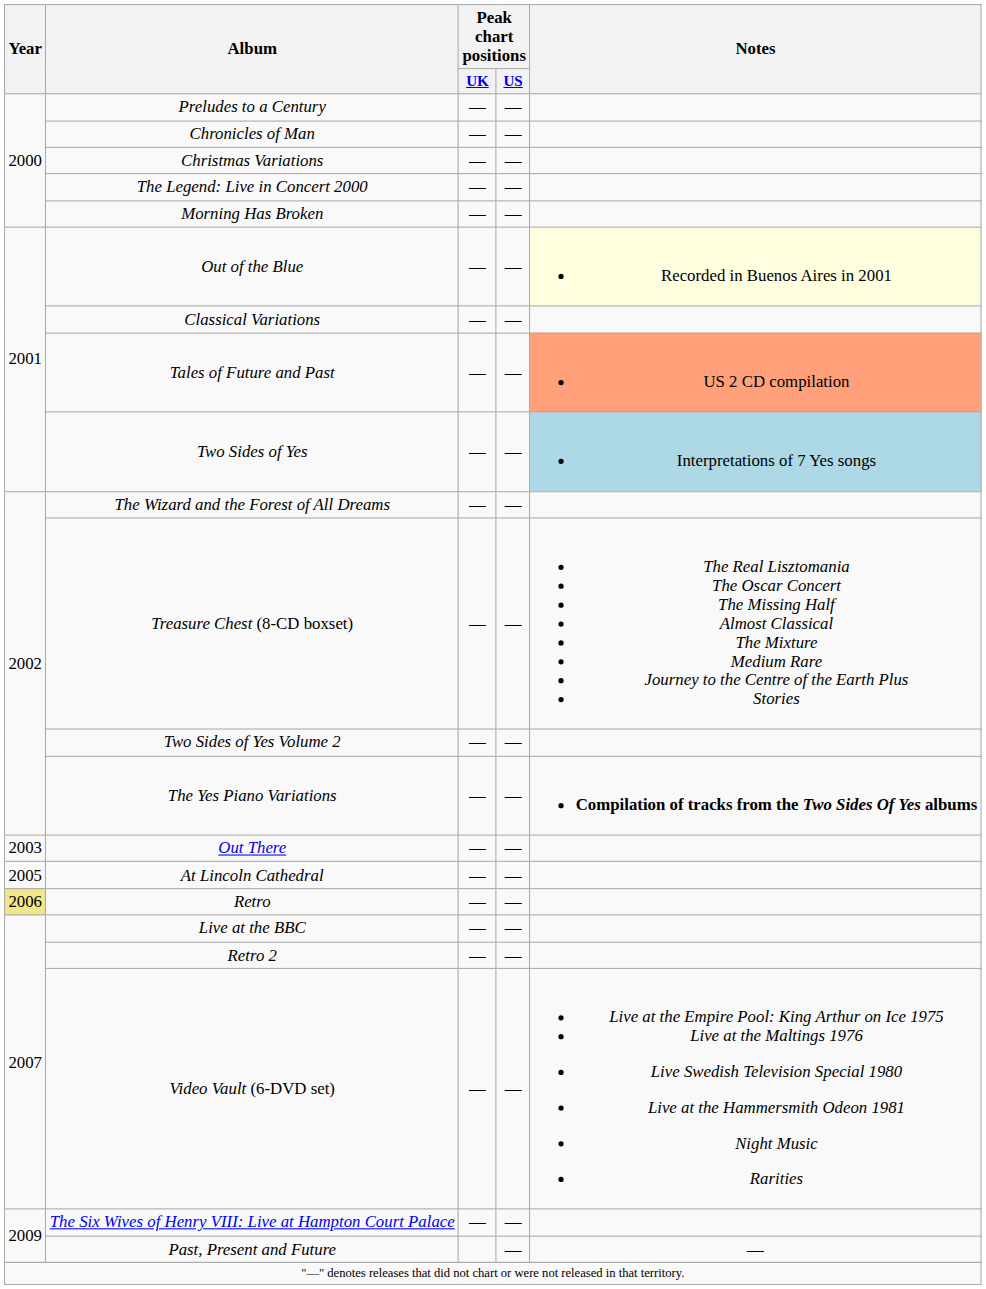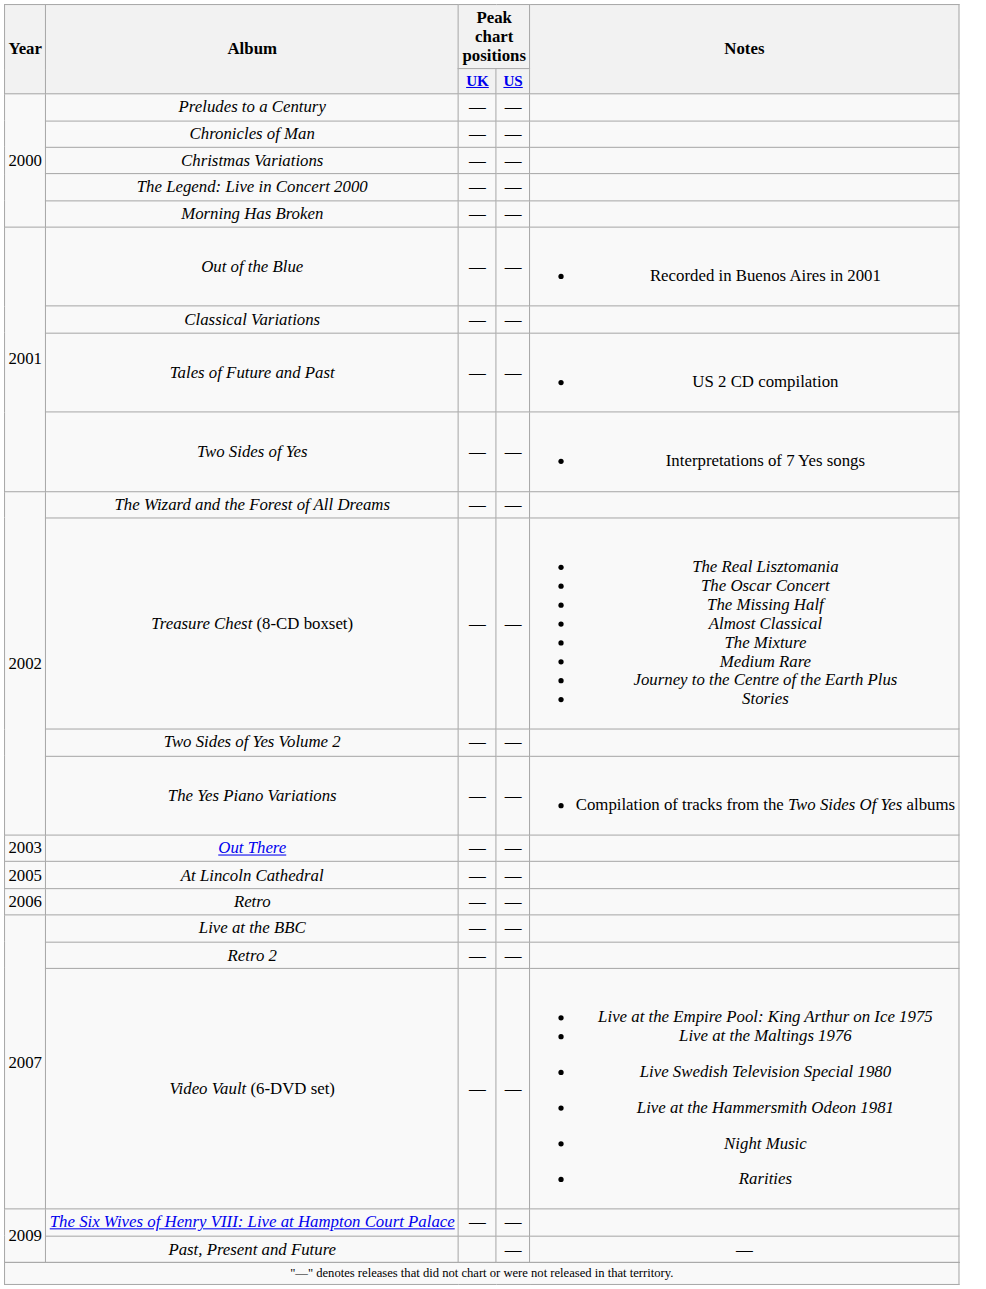Out of the Blue | Notes: lightyellow background -> no background
Tales of Future and Past | Notes: lightsalmon background -> no background
Two Sides of Yes | Notes: lightblue background -> no background
The Yes Piano Variations | Notes: bold -> normal
Retro | Year: khaki background -> no background
